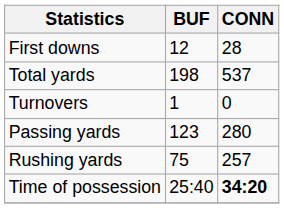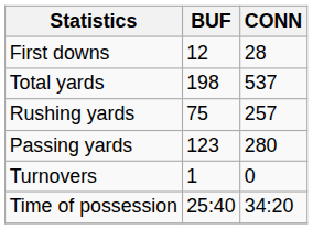rows swapped: Rushing yards <-> Turnovers
Time of possession | CONN: bold -> normal
